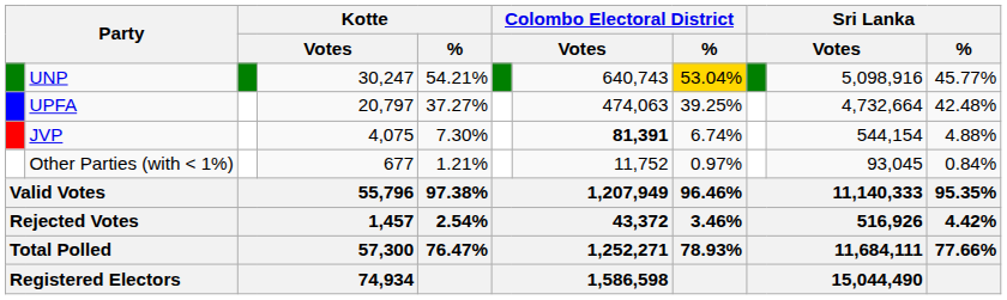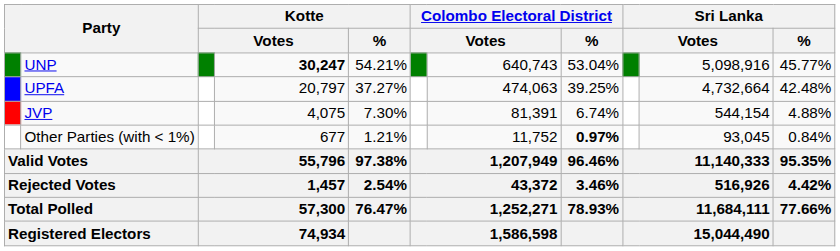UNP | column 4: normal -> bold
UNP | Colombo Electoral District / %: gold background -> no background
JVP | column 7: bold -> normal
Other Parties (with < 1%) | Colombo Electoral District / %: normal -> bold
